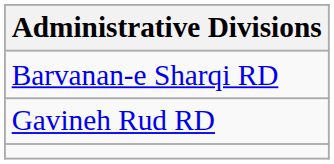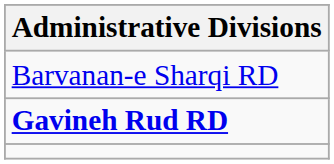row 3 | column 1: normal -> bold
